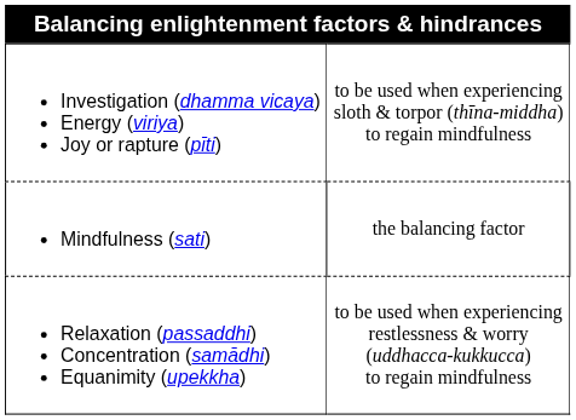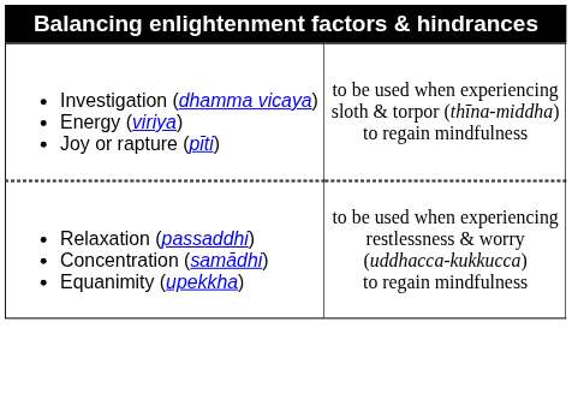- row: Mindfulness (sati) | the balancing factor
